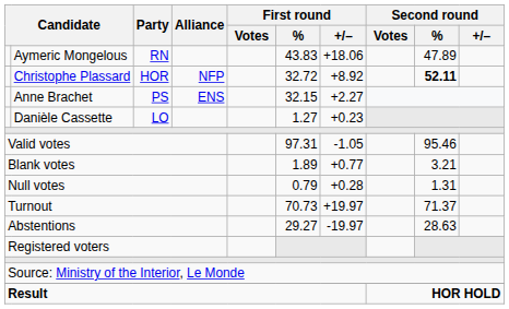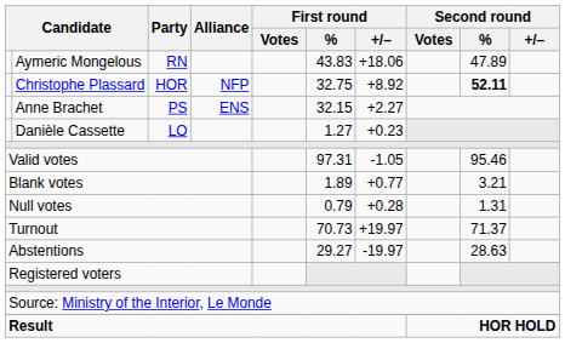Christophe Plassard | First round / %: 32.72 -> 32.75
